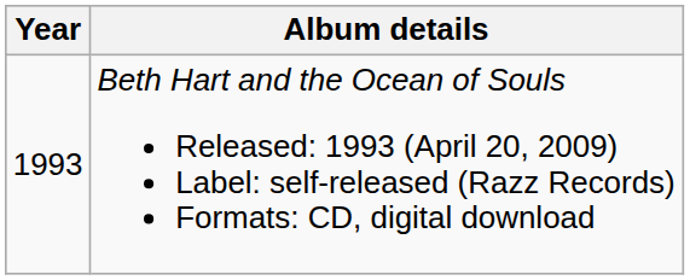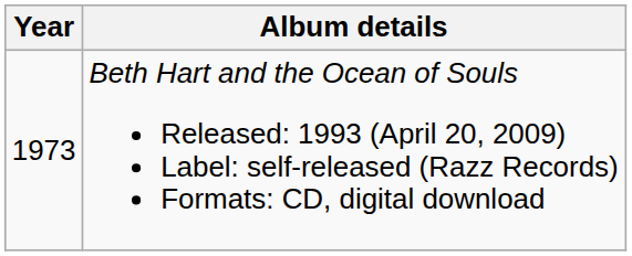row 2 | Year: 1993 -> 1973
